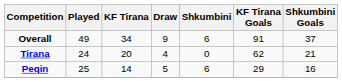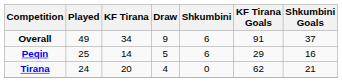rows swapped: Tirana <-> Peqin
